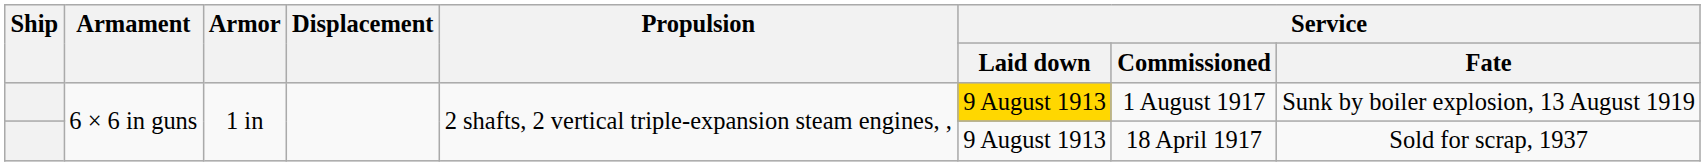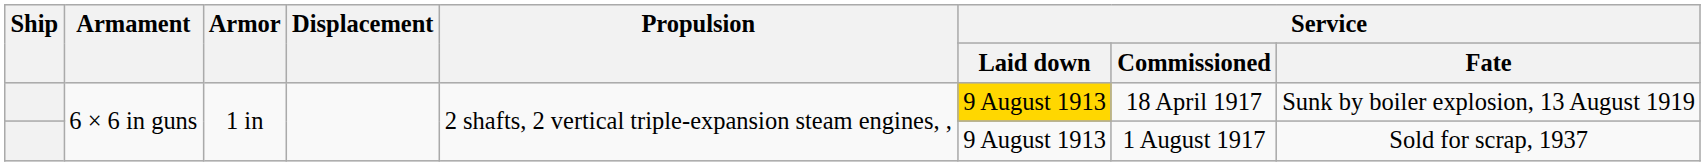row 3 | Service / Commissioned: 1 August 1917 -> 18 April 1917
row 4 | Service / Commissioned: 18 April 1917 -> 1 August 1917
